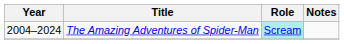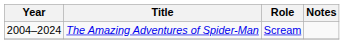The Amazing Adventures of Spider-Man | Role: paleturquoise background -> no background
